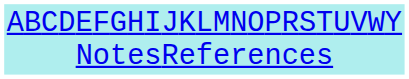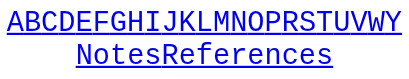row 1 | column 1: paleturquoise background -> no background
